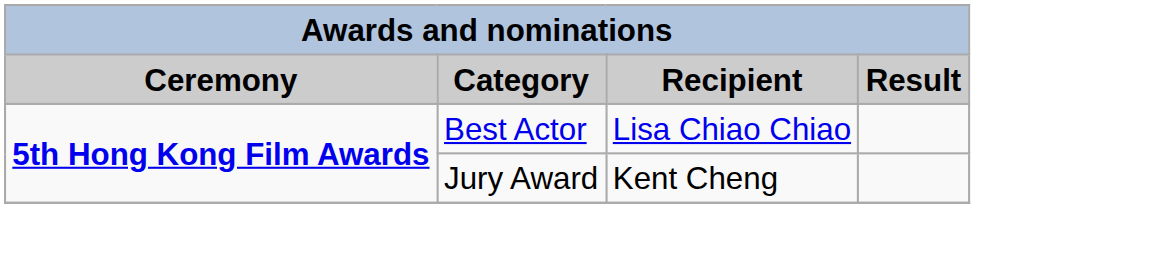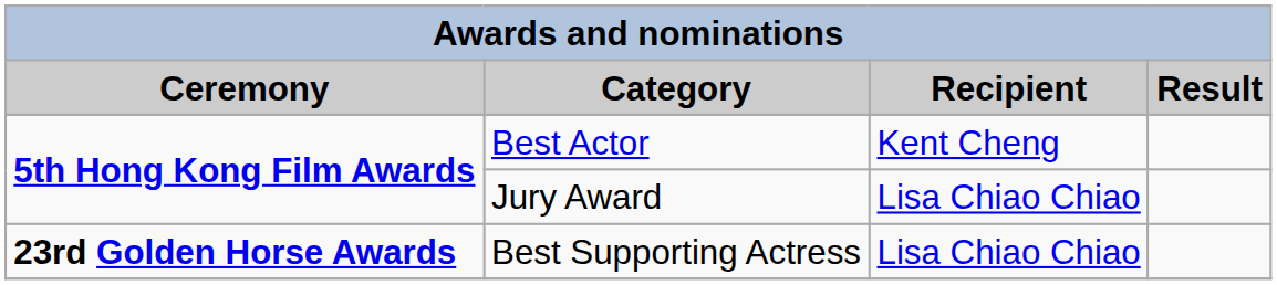Best Actor | Recipient: Lisa Chiao Chiao -> Kent Cheng
Jury Award | Recipient: Kent Cheng -> Lisa Chiao Chiao
+ row: 23rd Golden Horse Awards | Best Supporting Actress | Lisa Chiao Chiao
